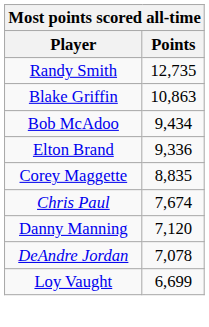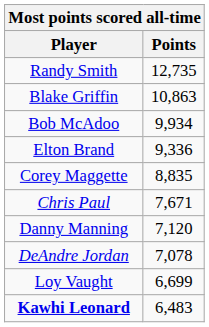Bob McAdoo | Points: 9,434 -> 9,934
Chris Paul | Points: 7,674 -> 7,671
+ row: Kawhi Leonard | 6,483
